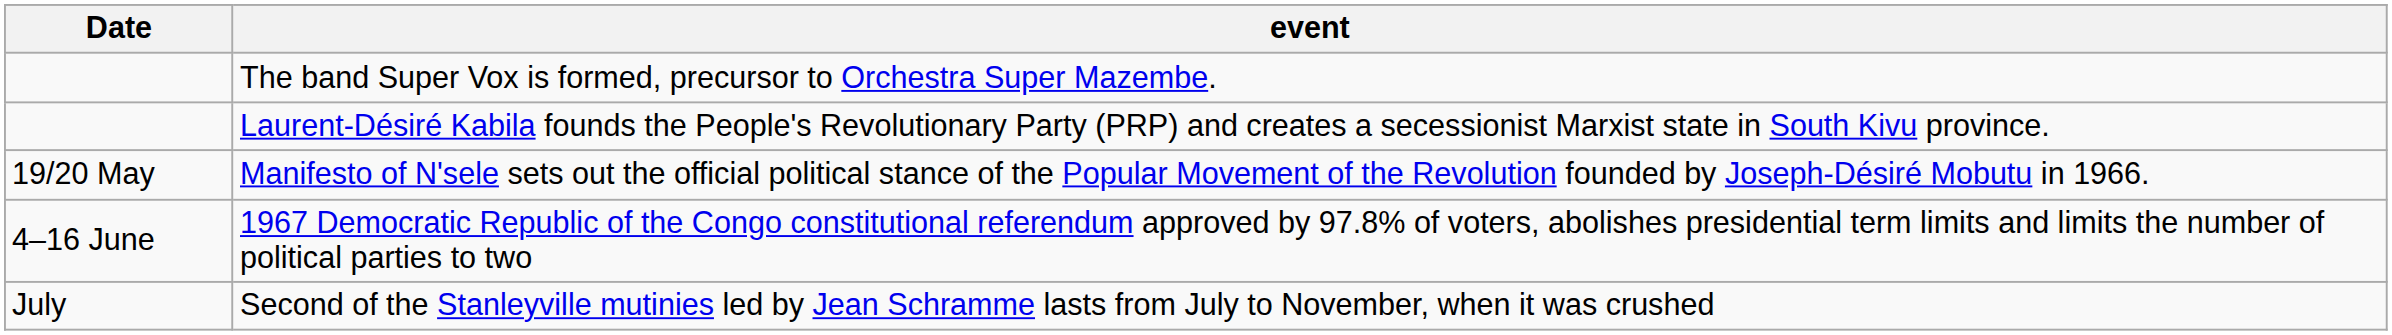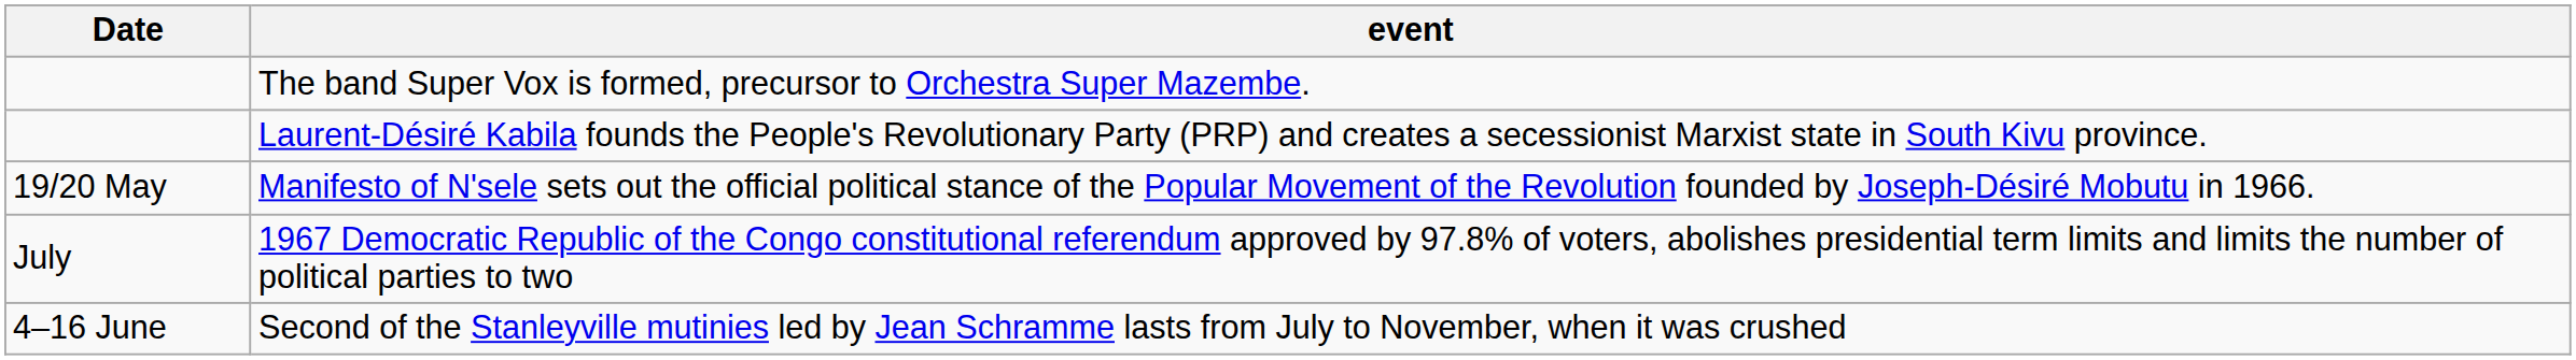row 5 | Date: 4–16 June -> July
row 6 | Date: July -> 4–16 June
